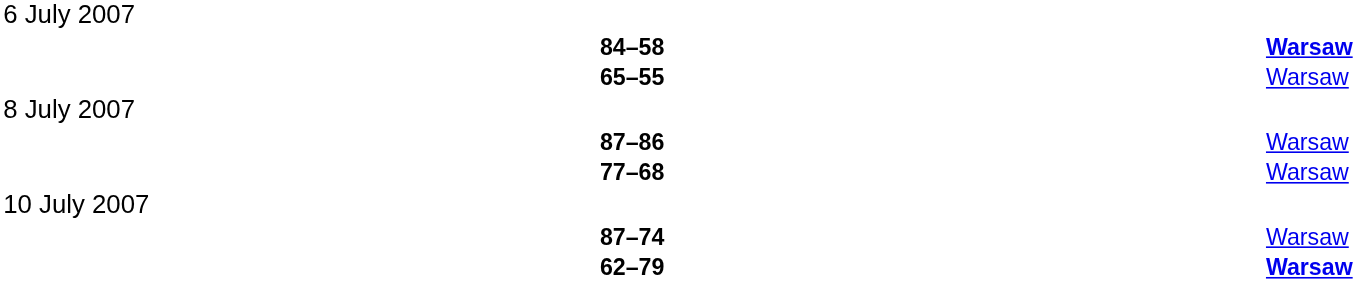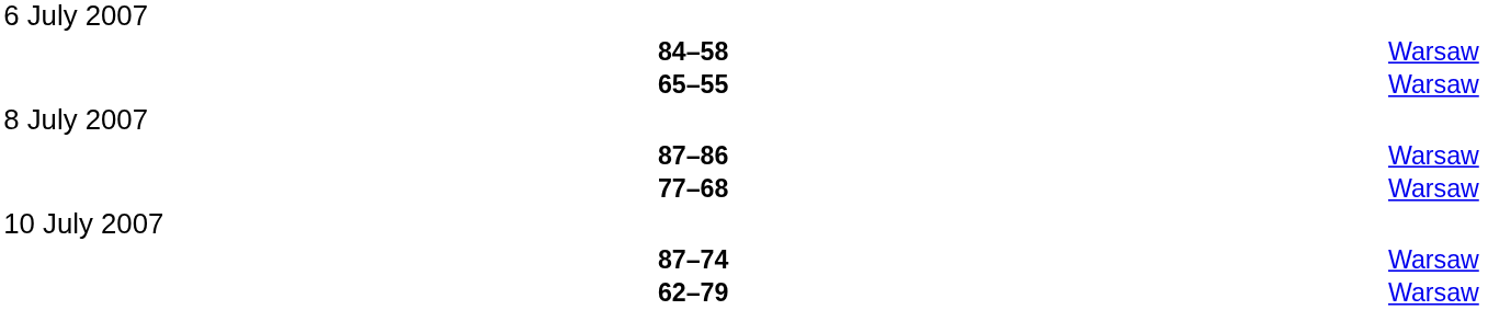84–58 | column 3: bold -> normal
62–79 | column 3: bold -> normal
